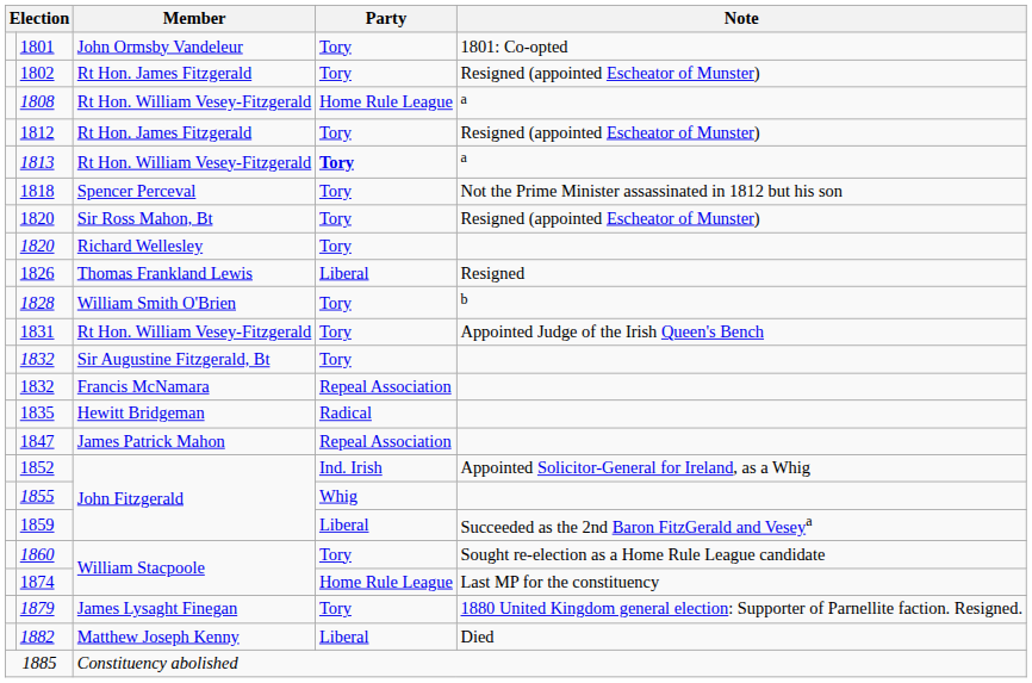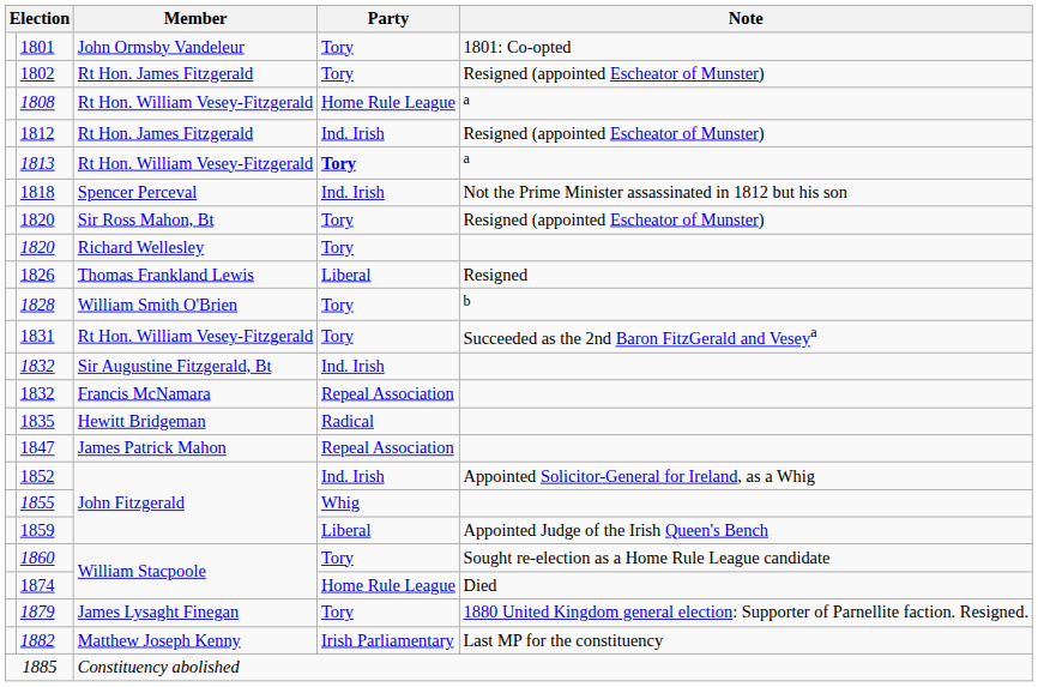1812 | Party: Tory -> Ind. Irish
1818 | Party: Tory -> Ind. Irish
1831 | Note: Appointed Judge of the Irish Queen's Bench -> Succeeded as the 2nd Baron FitzGerald and Veseya
1832 / Sir Augustine Fitzgerald, Bt | Party: Tory -> Ind. Irish
1859 | Note: Succeeded as the 2nd Baron FitzGerald and Veseya -> Appointed Judge of the Irish Queen's Bench
1874 | Note: Last MP for the constituency -> Died
1882 | Party: Liberal -> Irish Parliamentary
1882 | Note: Died -> Last MP for the constituency
